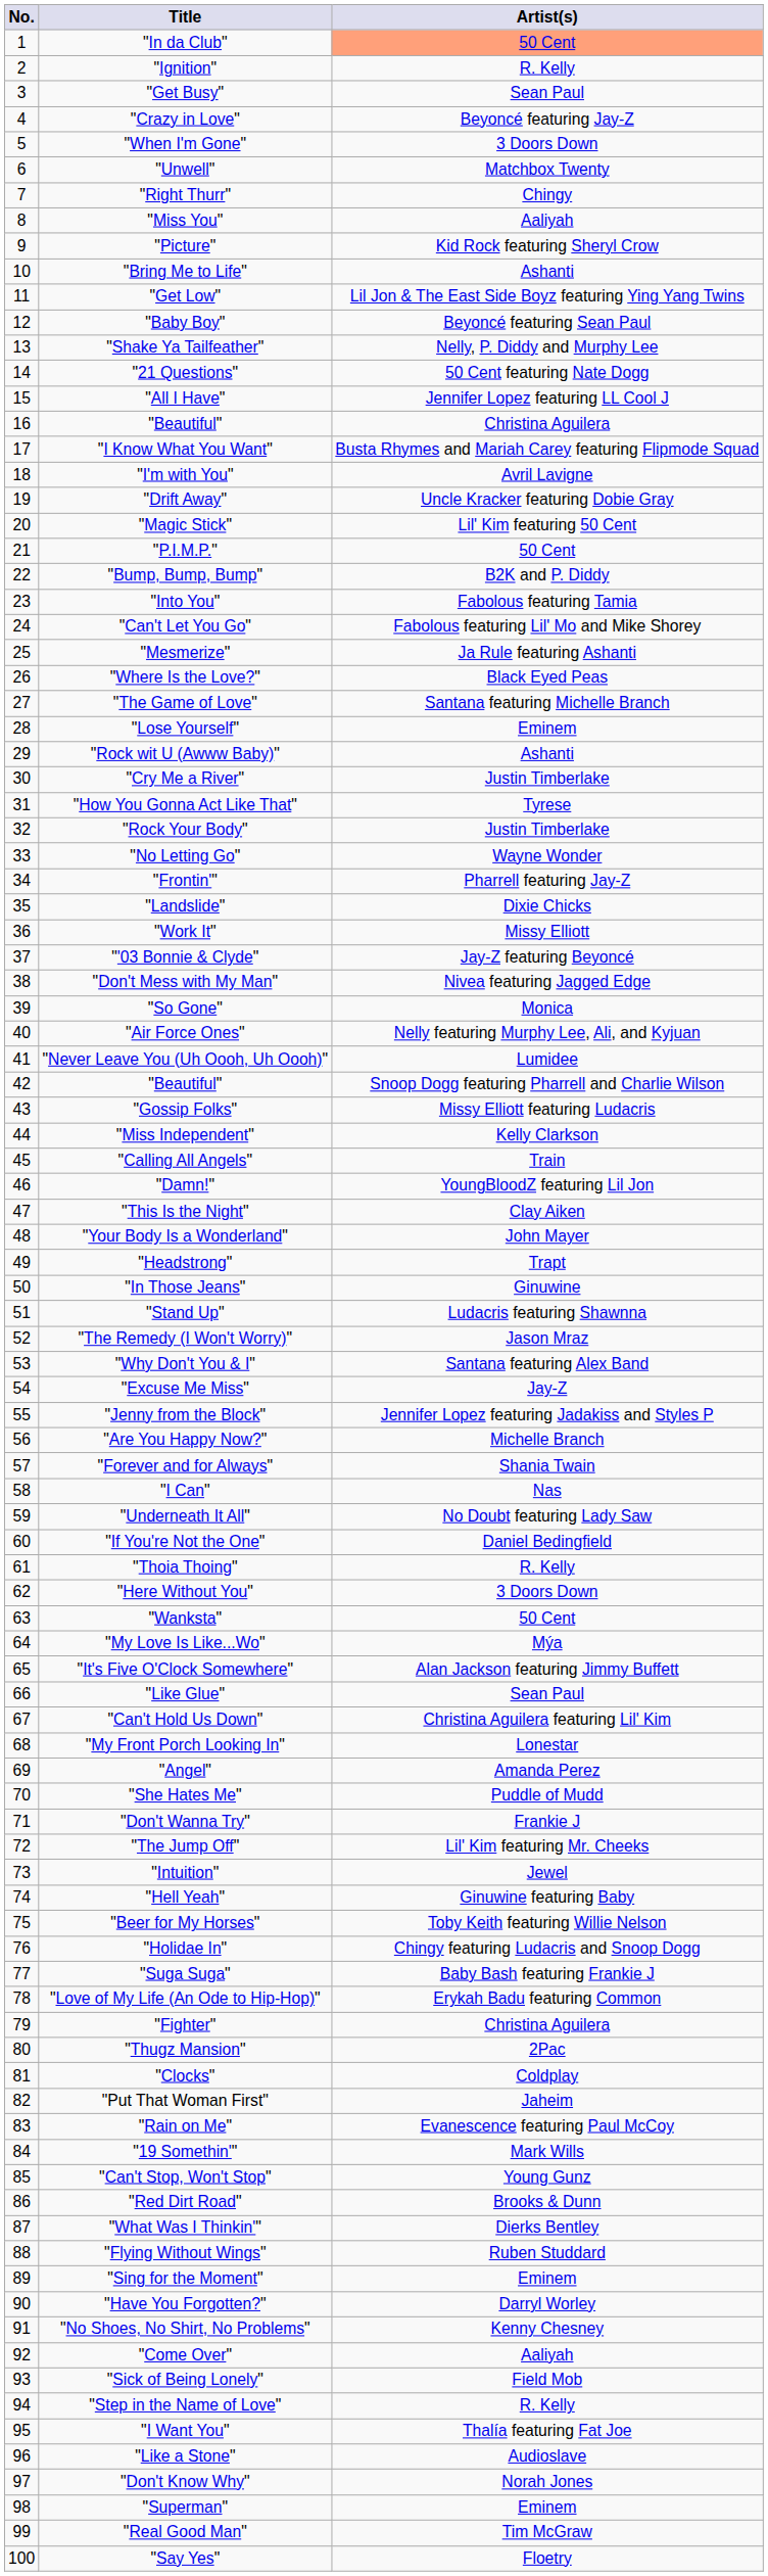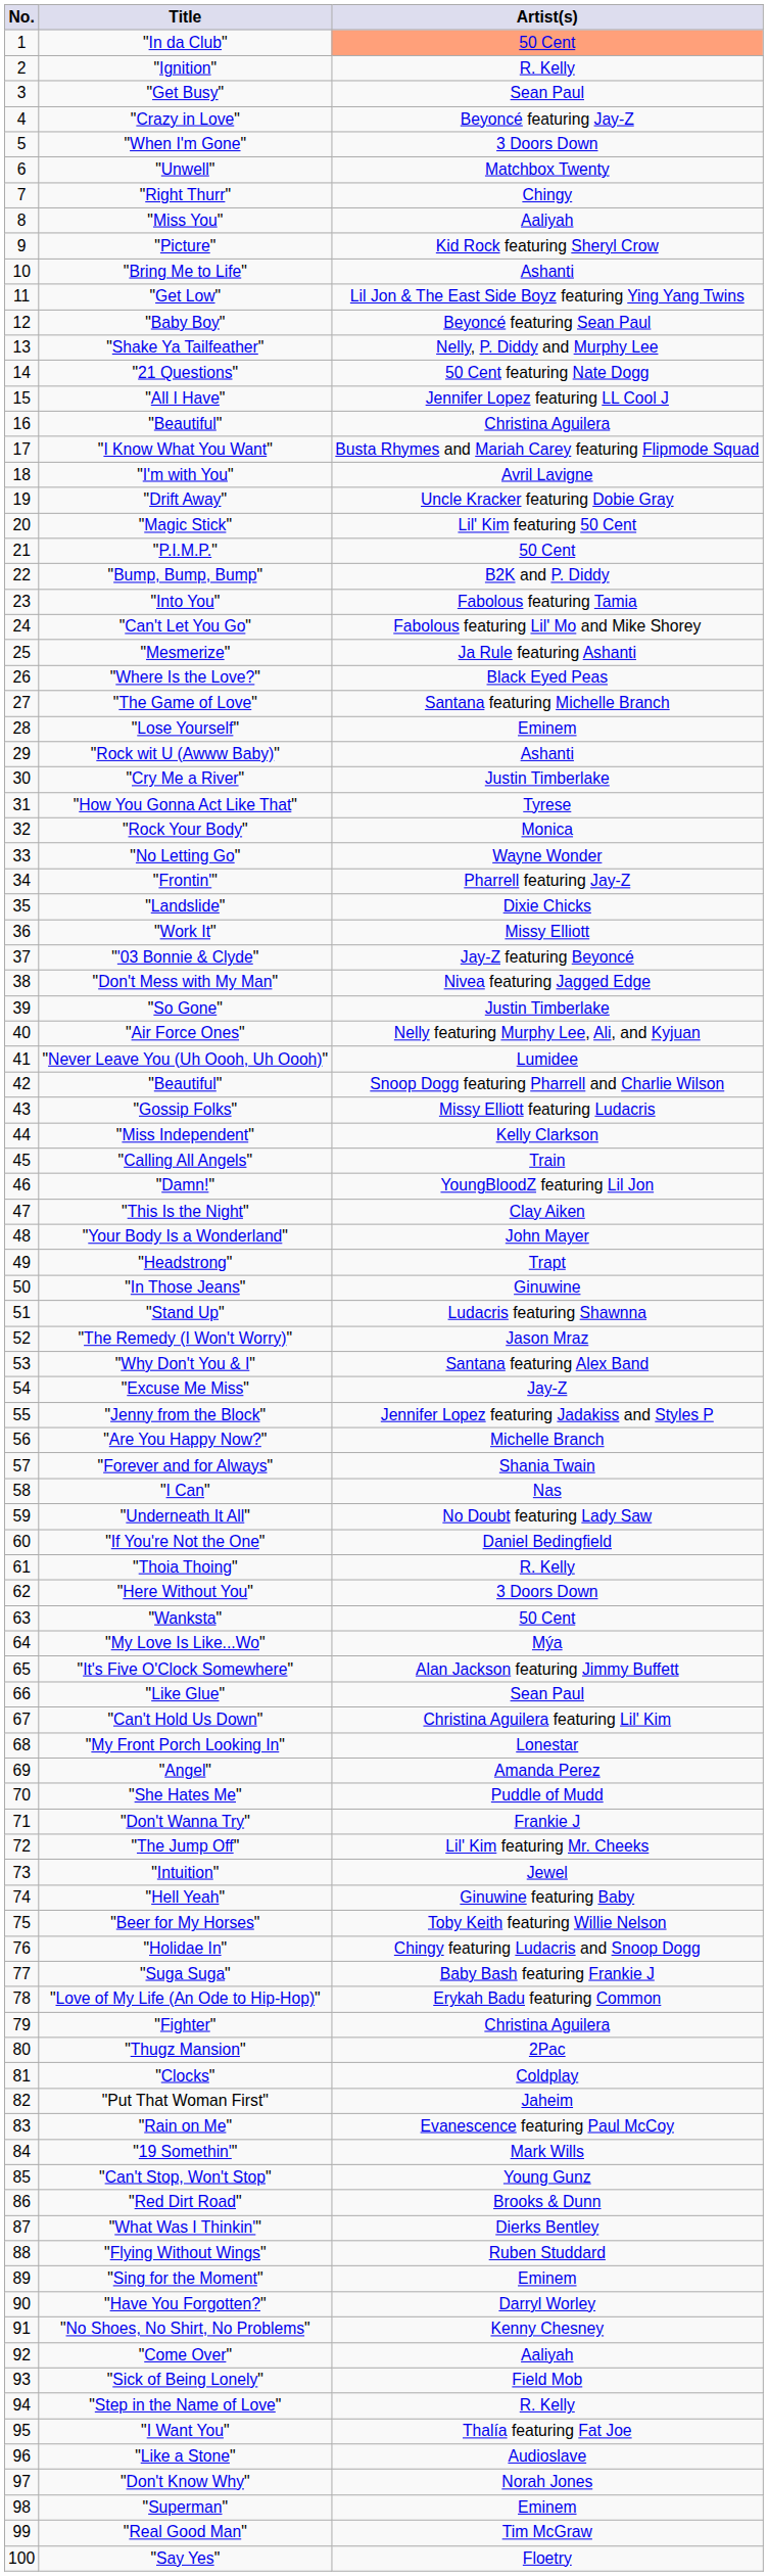"Rock Your Body" | Artist(s): Justin Timberlake -> Monica
"So Gone" | Artist(s): Monica -> Justin Timberlake
